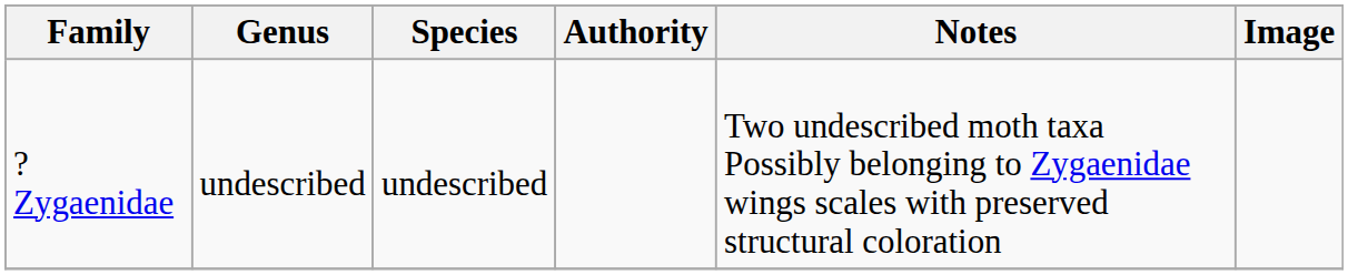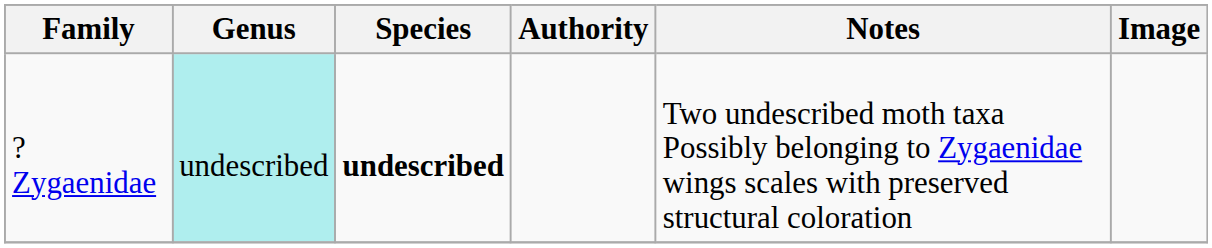?Zygaenidae | Genus: no background -> paleturquoise background
?Zygaenidae | Species: normal -> bold
